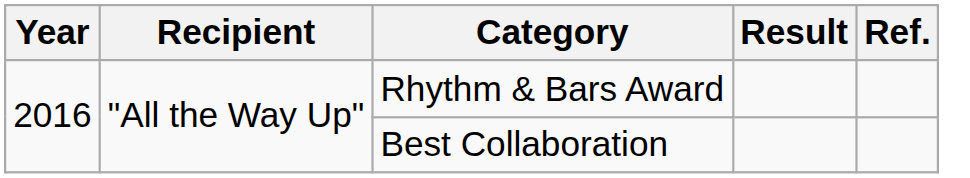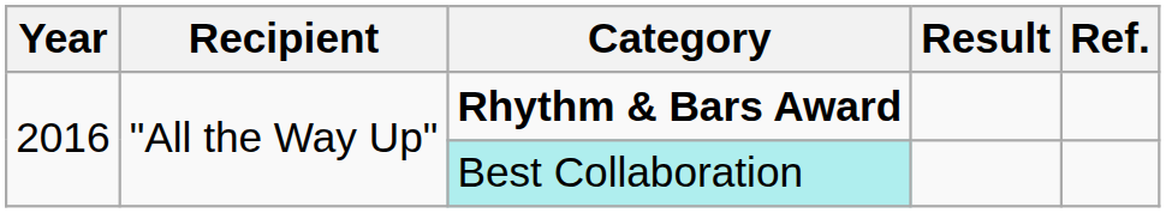row 2 | Category: normal -> bold
row 3 | Category: no background -> paleturquoise background
